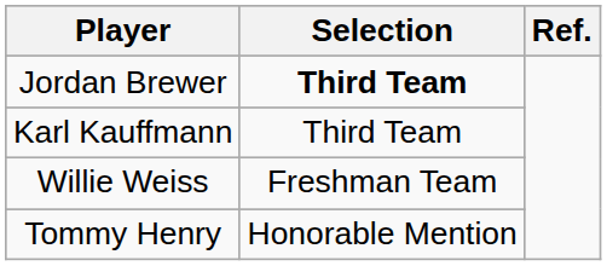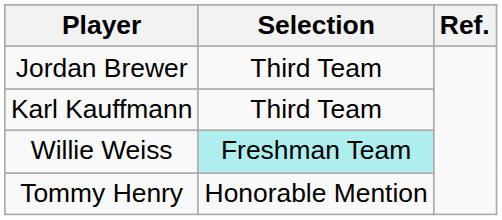Jordan Brewer | Selection: bold -> normal
Willie Weiss | Selection: no background -> paleturquoise background
